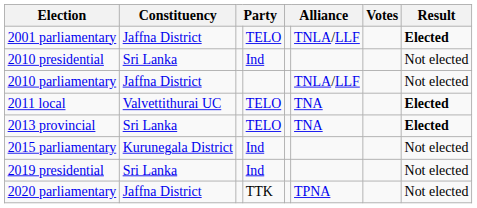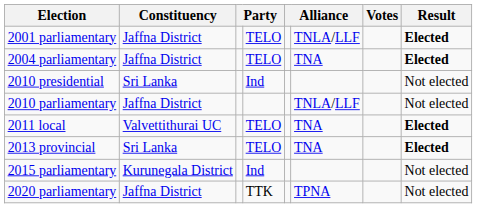+ row: 2004 parliamentary | Jaffna District | TELO | TNA | Elected
- row: 2019 presidential | Sri Lanka | Ind | Not elected
